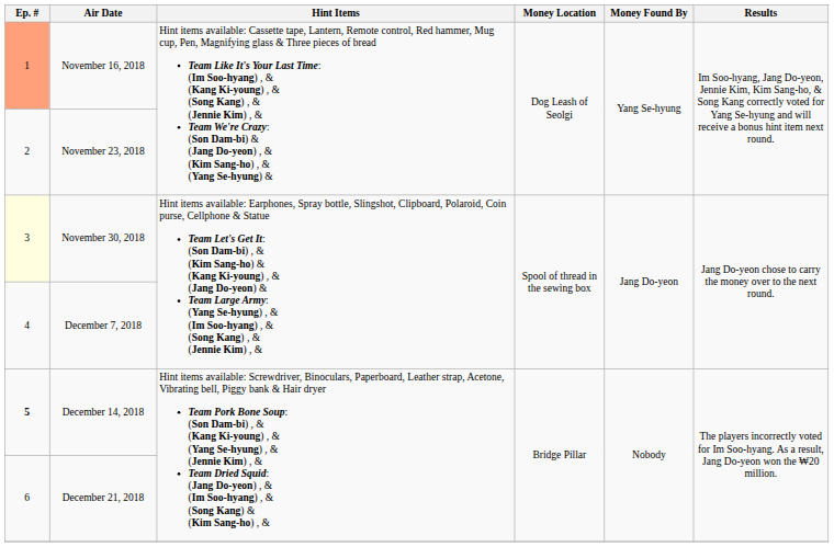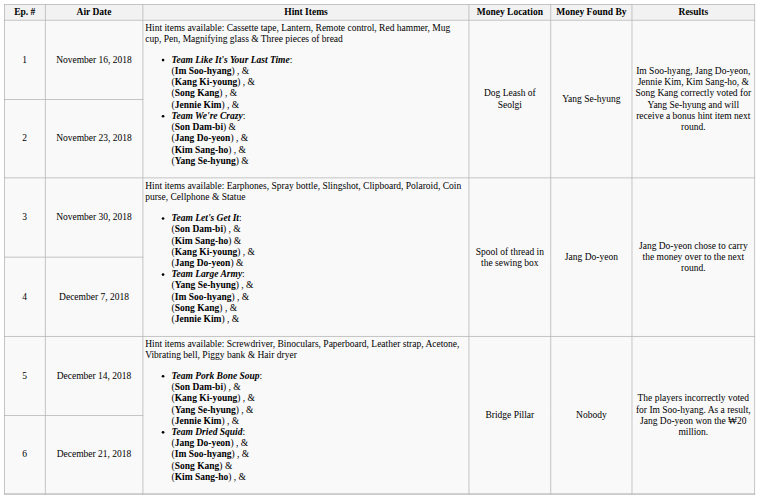November 16, 2018 | Ep. #: lightsalmon background -> no background
November 30, 2018 | Ep. #: lightyellow background -> no background
December 14, 2018 | Ep. #: bold -> normal
